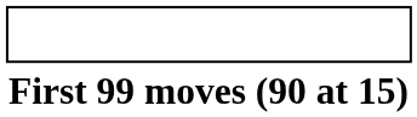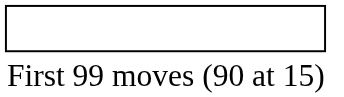row 1 | column 1: bold -> normal
